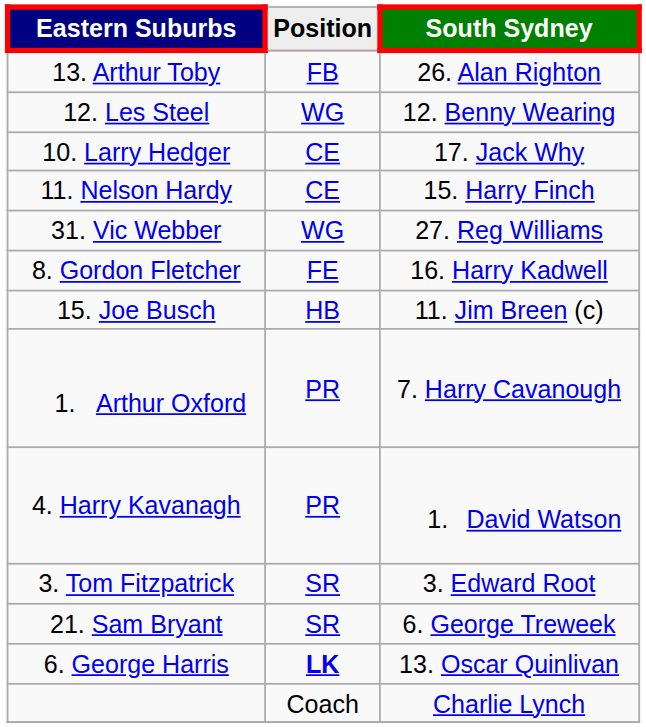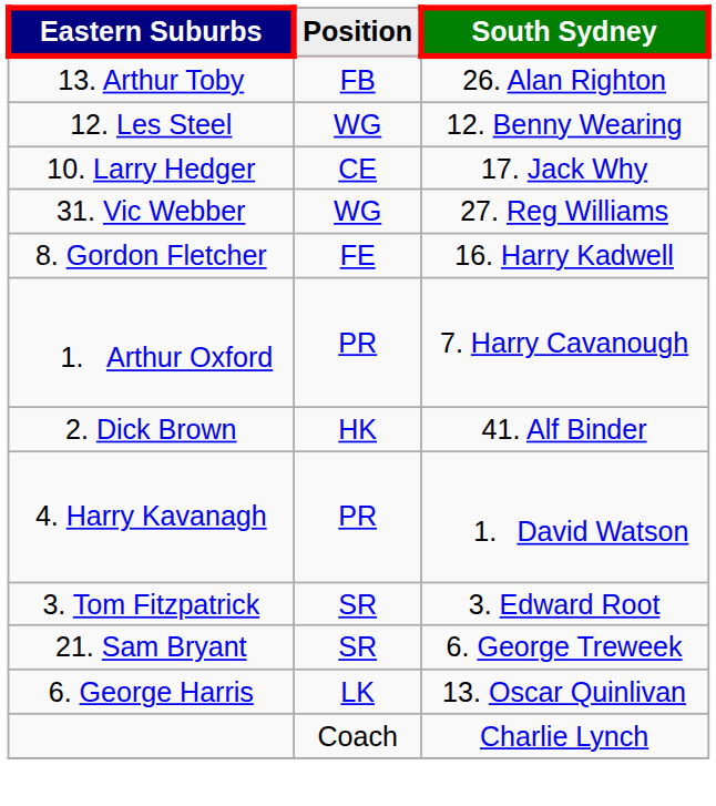- row: 11. Nelson Hardy | CE | 15. Harry Finch
- row: 15. Joe Busch | HB | 11. Jim Breen (c)
+ row: 2. Dick Brown | HK | 41. Alf Binder
6. George Harris | Position: bold -> normal
